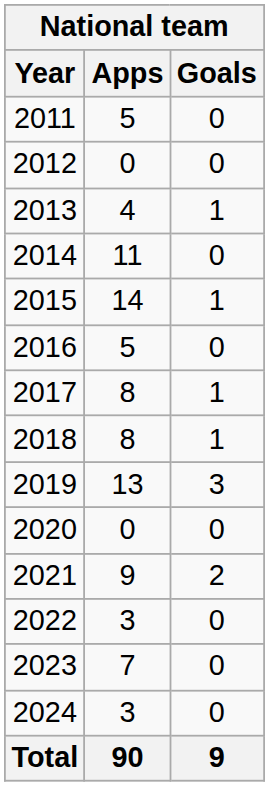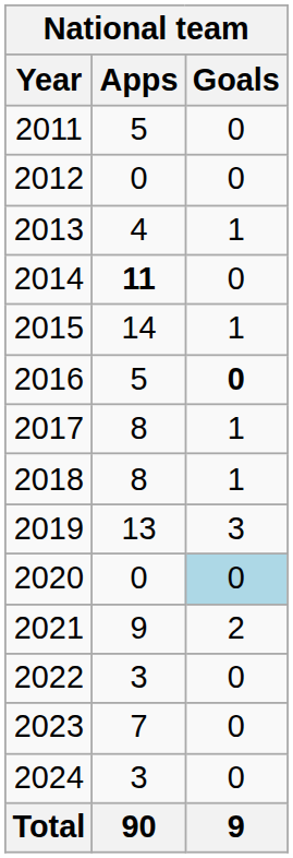2014 | Apps: normal -> bold
2016 | Goals: normal -> bold
2020 | Goals: no background -> lightblue background
